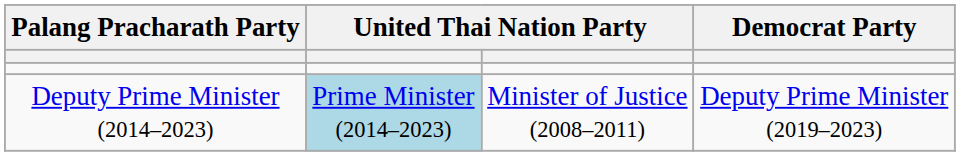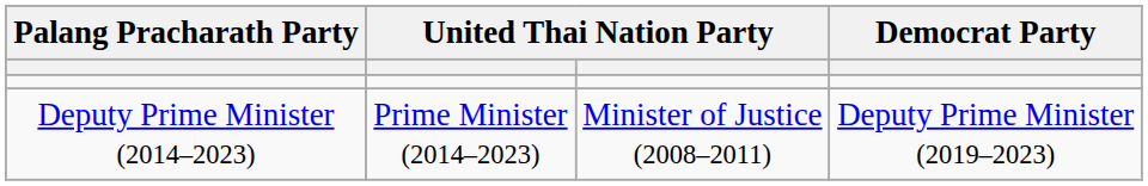Deputy Prime Minister (2014–2023) | column 2: lightblue background -> no background
